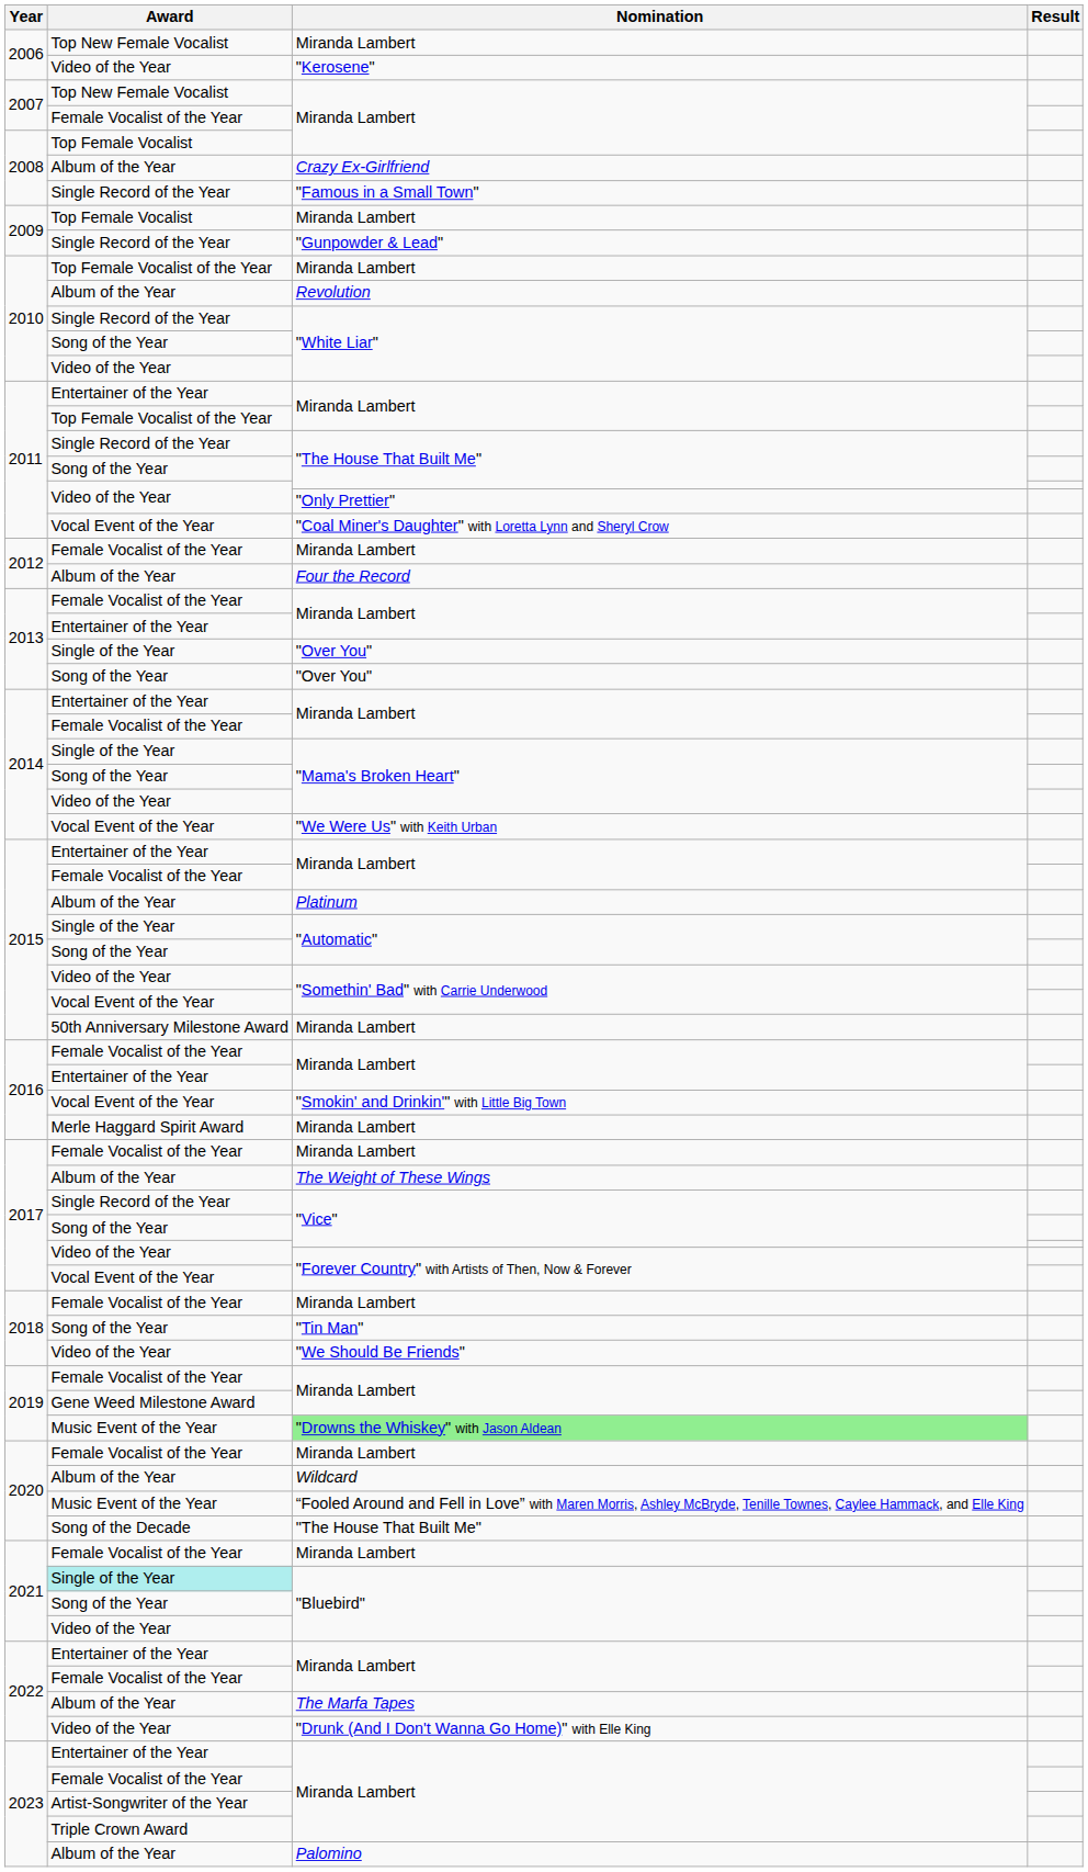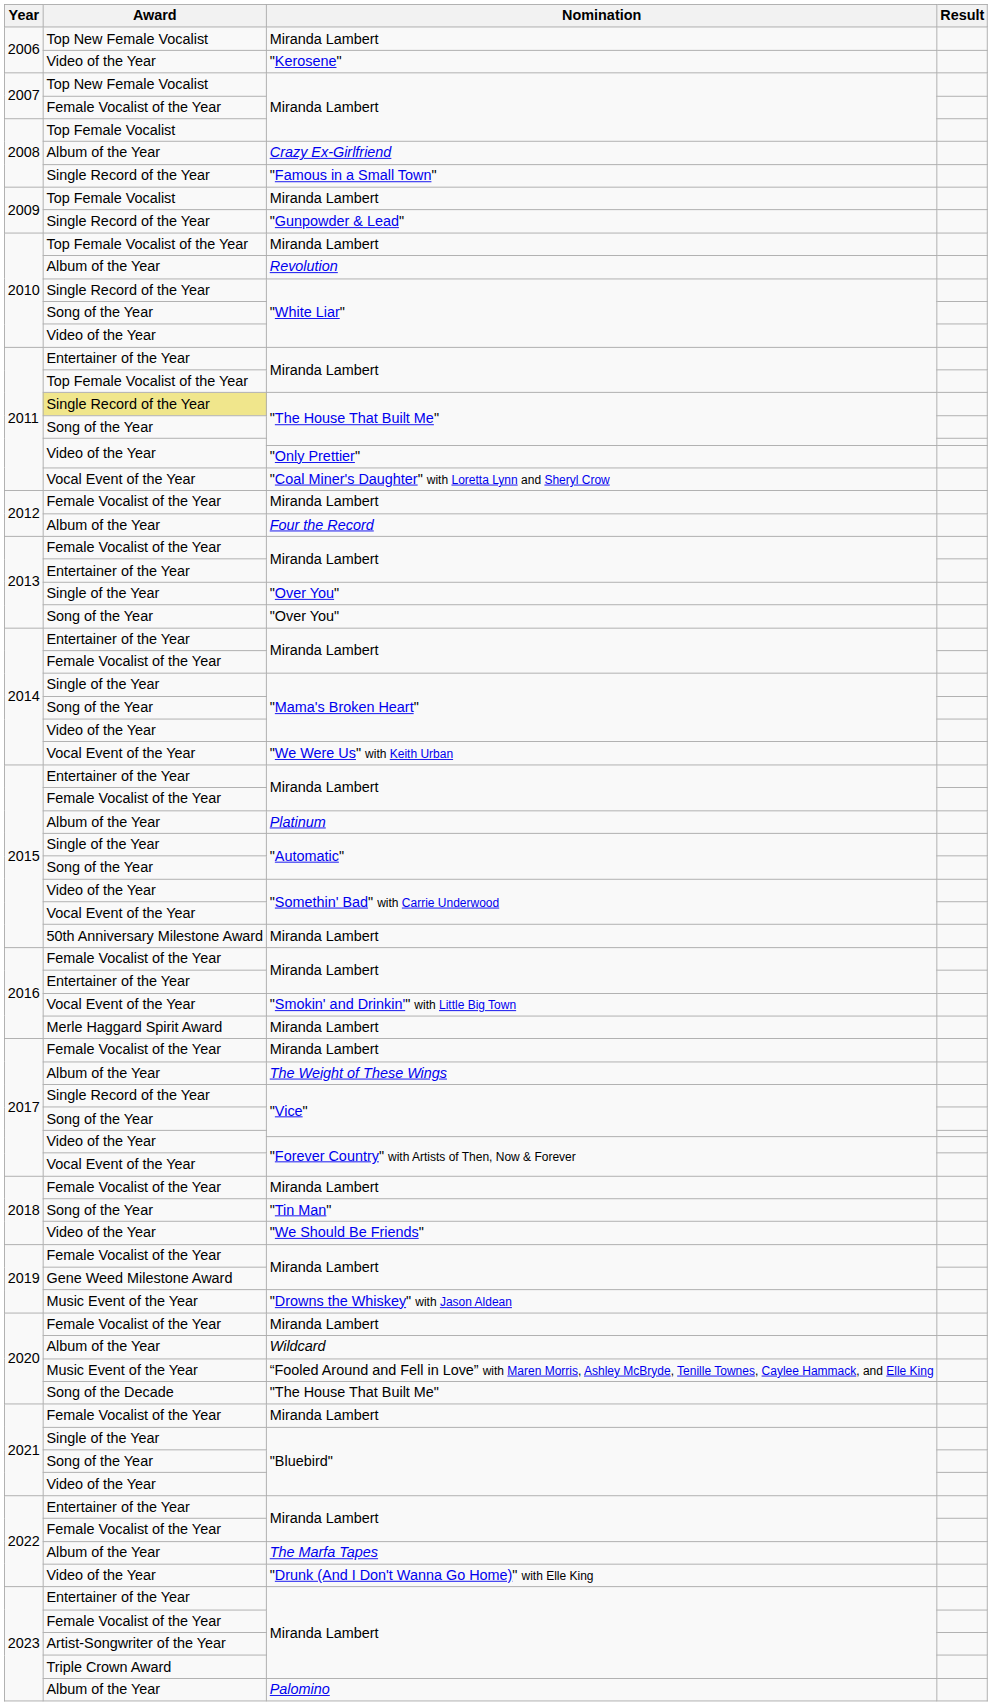Single Record of the Year / "The House That Built Me" | Award: no background -> khaki background
"Drowns the Whiskey" with Jason Aldean | Nomination: lightgreen background -> no background
Single of the Year / "Bluebird" | Award: paleturquoise background -> no background
